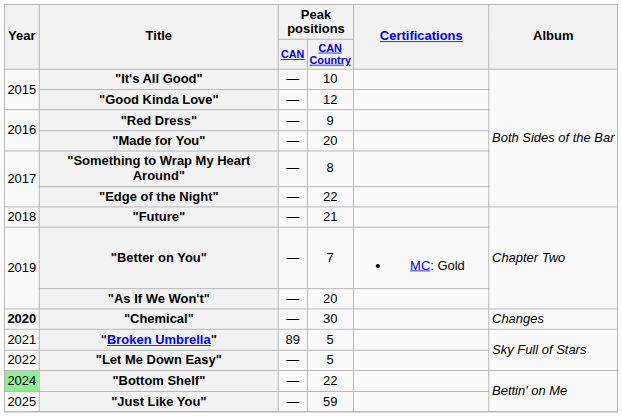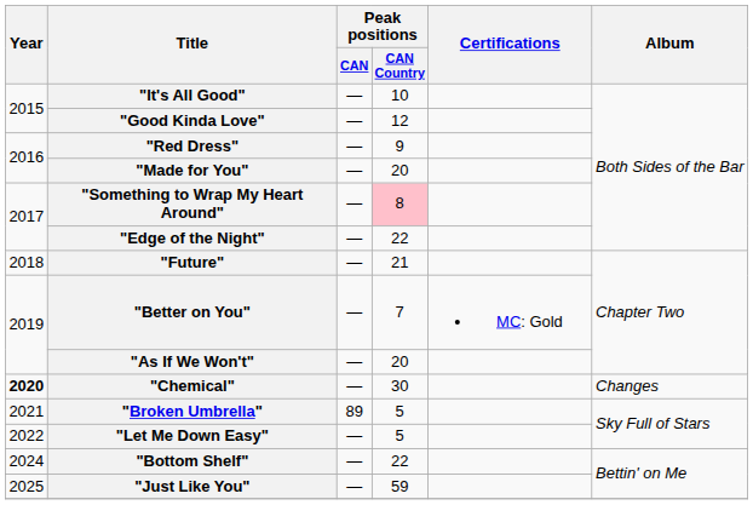"Something to Wrap My Heart Around" | Peak positions / CAN Country: no background -> pink background
"Bottom Shelf" | Year: lightgreen background -> no background
